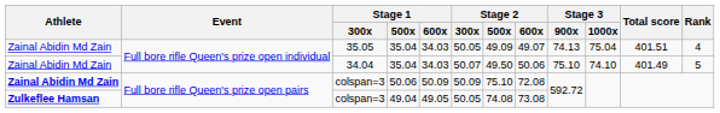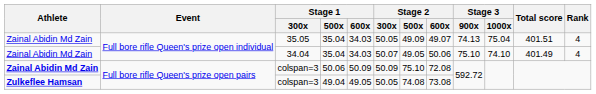34.04 | Stage 2 / 500x: 49.50 -> 49.05
34.04 | Rank: 5 -> 4
